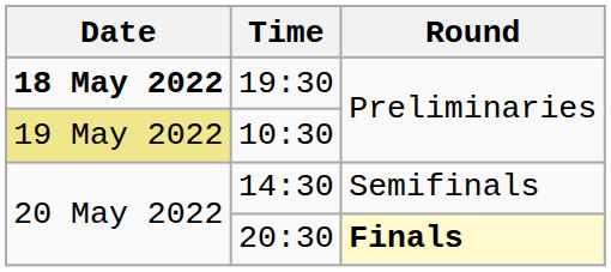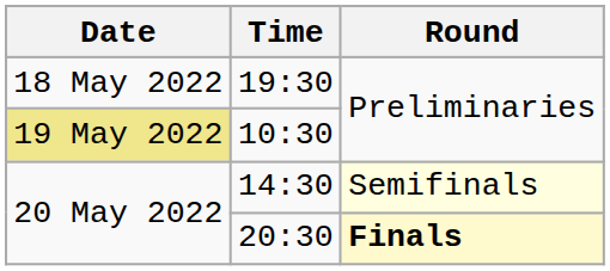19:30 | Date: bold -> normal
14:30 | Round: no background -> lightyellow background
